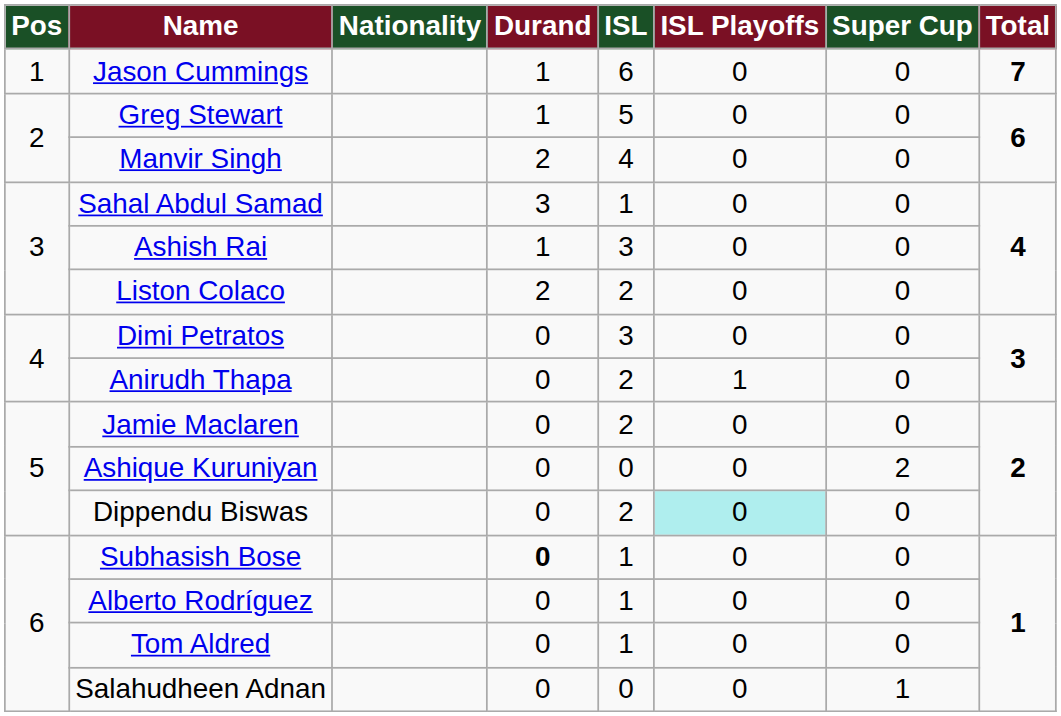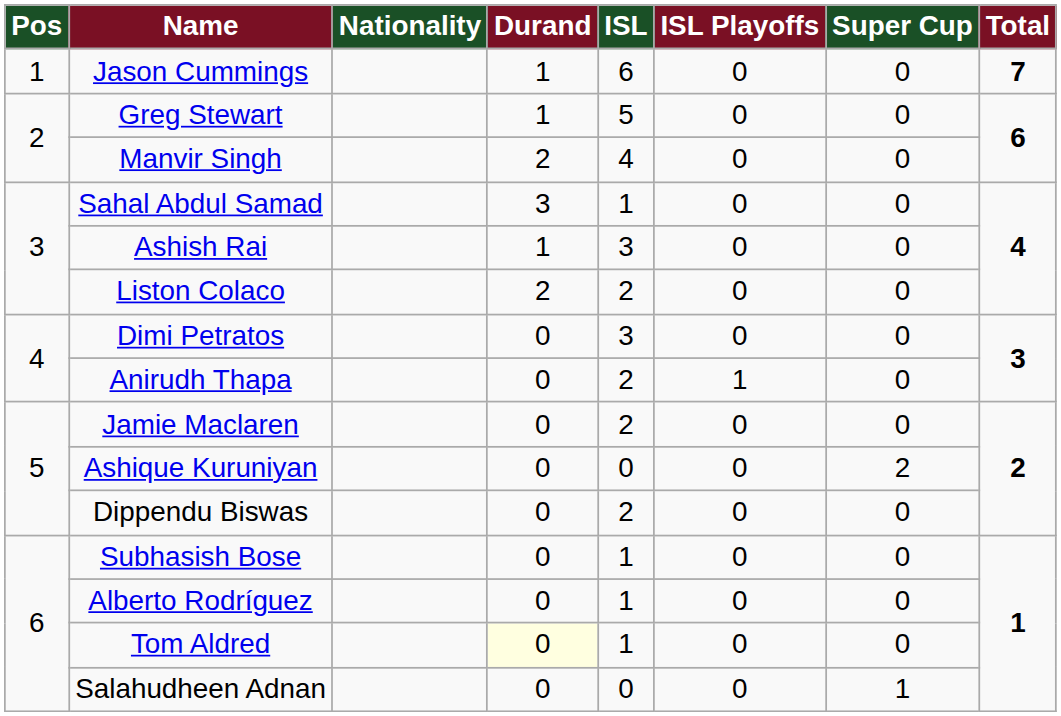Dippendu Biswas | ISL Playoffs: paleturquoise background -> no background
Subhasish Bose | Durand: bold -> normal
Tom Aldred | Durand: no background -> lightyellow background
